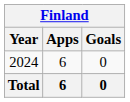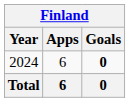2024 | Goals: normal -> bold
